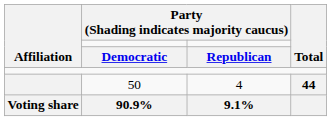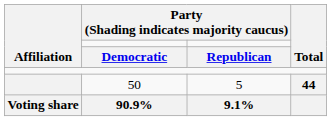44 | column 3: 4 -> 5
